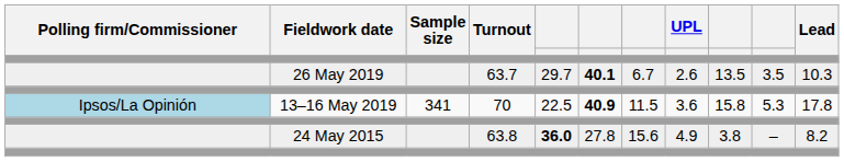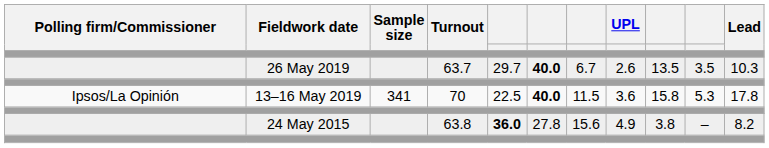26 May 2019 | column 6: 40.1 -> 40.0
13–16 May 2019 | Polling firm/Commissioner: lightblue background -> no background
13–16 May 2019 | column 6: 40.9 -> 40.0
